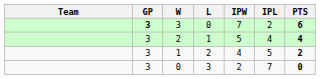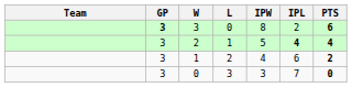row 2 | IPW: 7 -> 8
row 3 | IPL: normal -> bold
row 4 | IPL: 5 -> 6
row 5 | IPW: 2 -> 3
